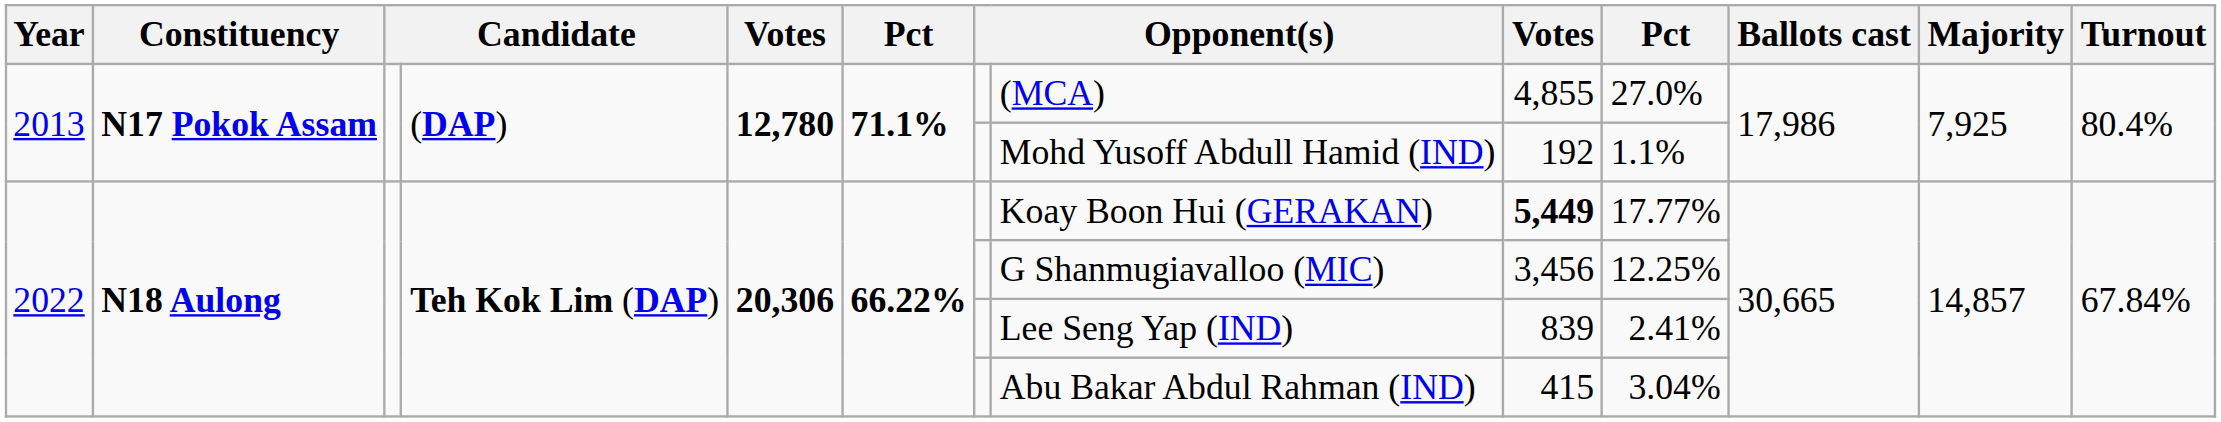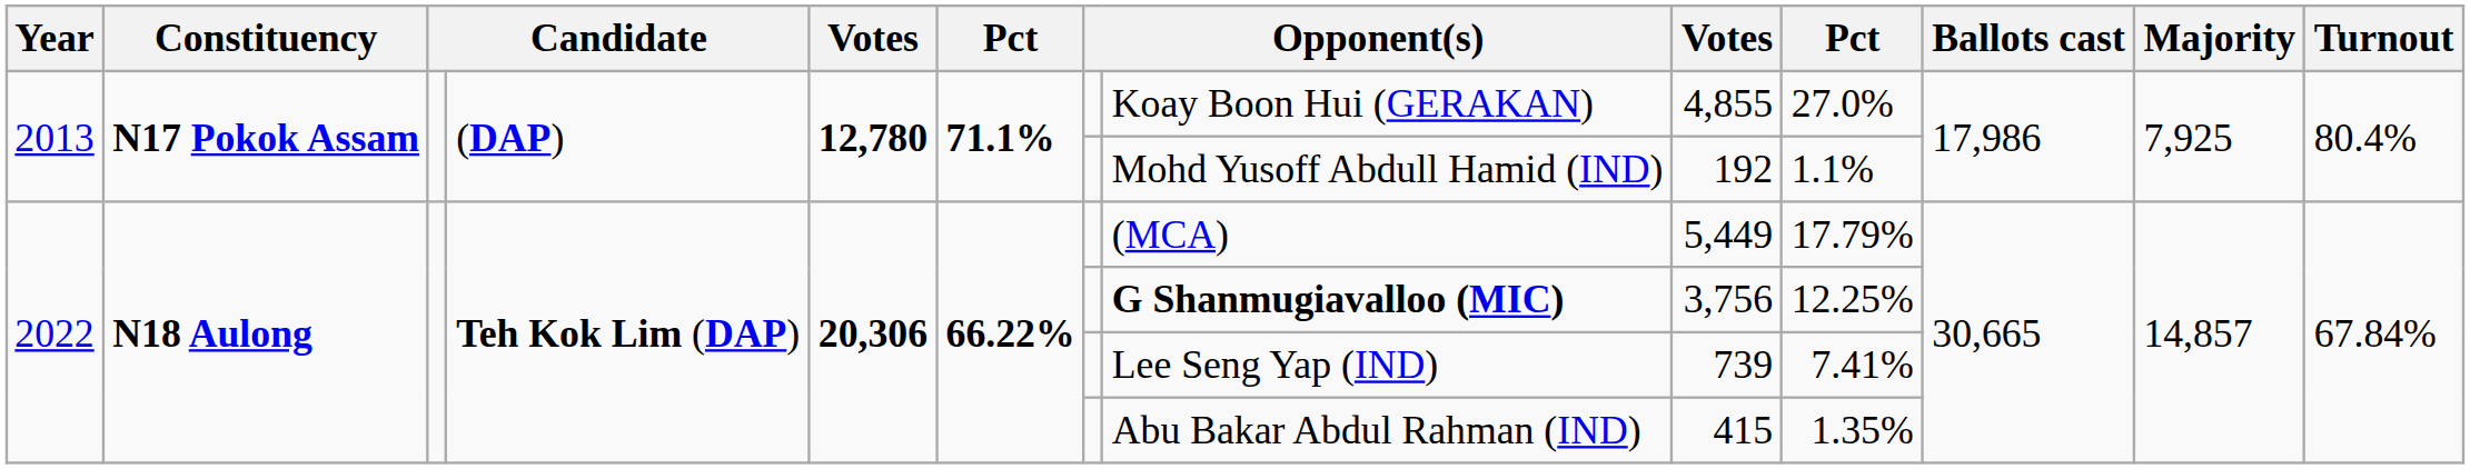row 2 | column 8: (MCA) -> Koay Boon Hui (GERAKAN)
row 4 | column 8: Koay Boon Hui (GERAKAN) -> (MCA)
row 4 | column 9: bold -> normal
row 4 | column 10: 17.77% -> 17.79%
row 5 | column 8: normal -> bold
row 5 | column 9: 3,456 -> 3,756
row 6 | column 9: 839 -> 739
row 6 | column 10: 2.41% -> 7.41%
row 7 | column 10: 3.04% -> 1.35%
